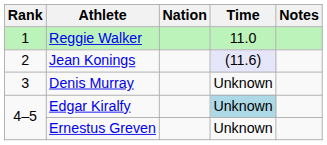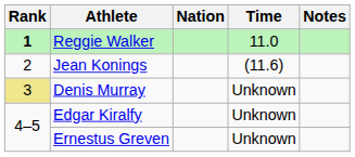Reggie Walker | Rank: normal -> bold
Jean Konings | Time: lavender background -> no background
Denis Murray | Rank: no background -> khaki background
Edgar Kiralfy | Time: lightblue background -> no background
